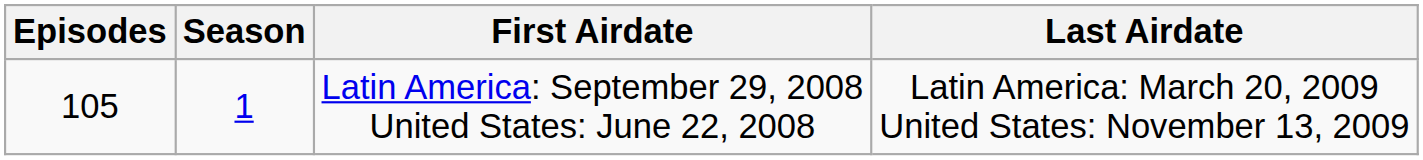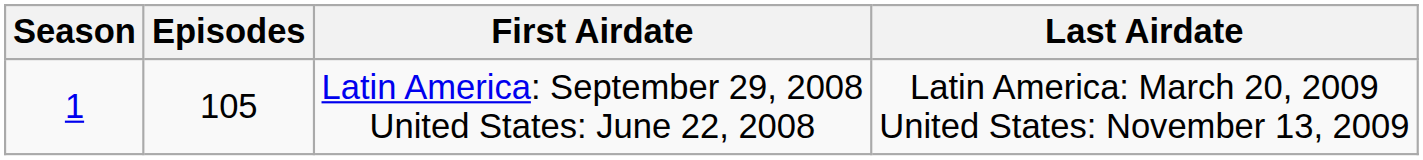columns swapped: Season <-> Episodes
